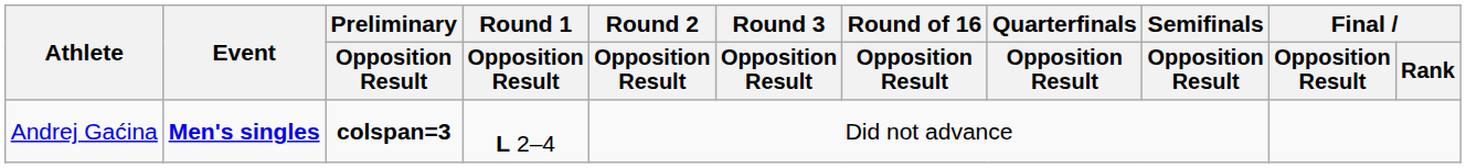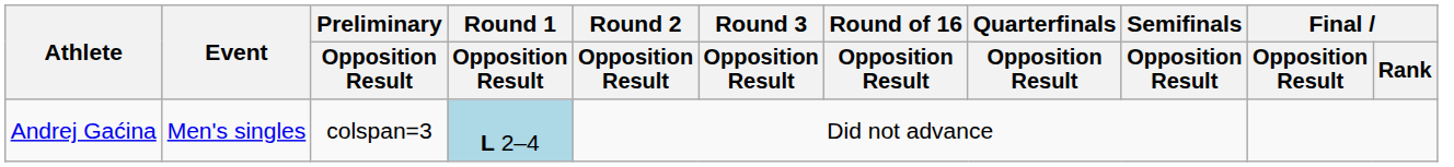Andrej Gaćina | Event: bold -> normal
Andrej Gaćina | Preliminary / Opposition Result: bold -> normal
Andrej Gaćina | Round 1 / Opposition Result: no background -> lightblue background
